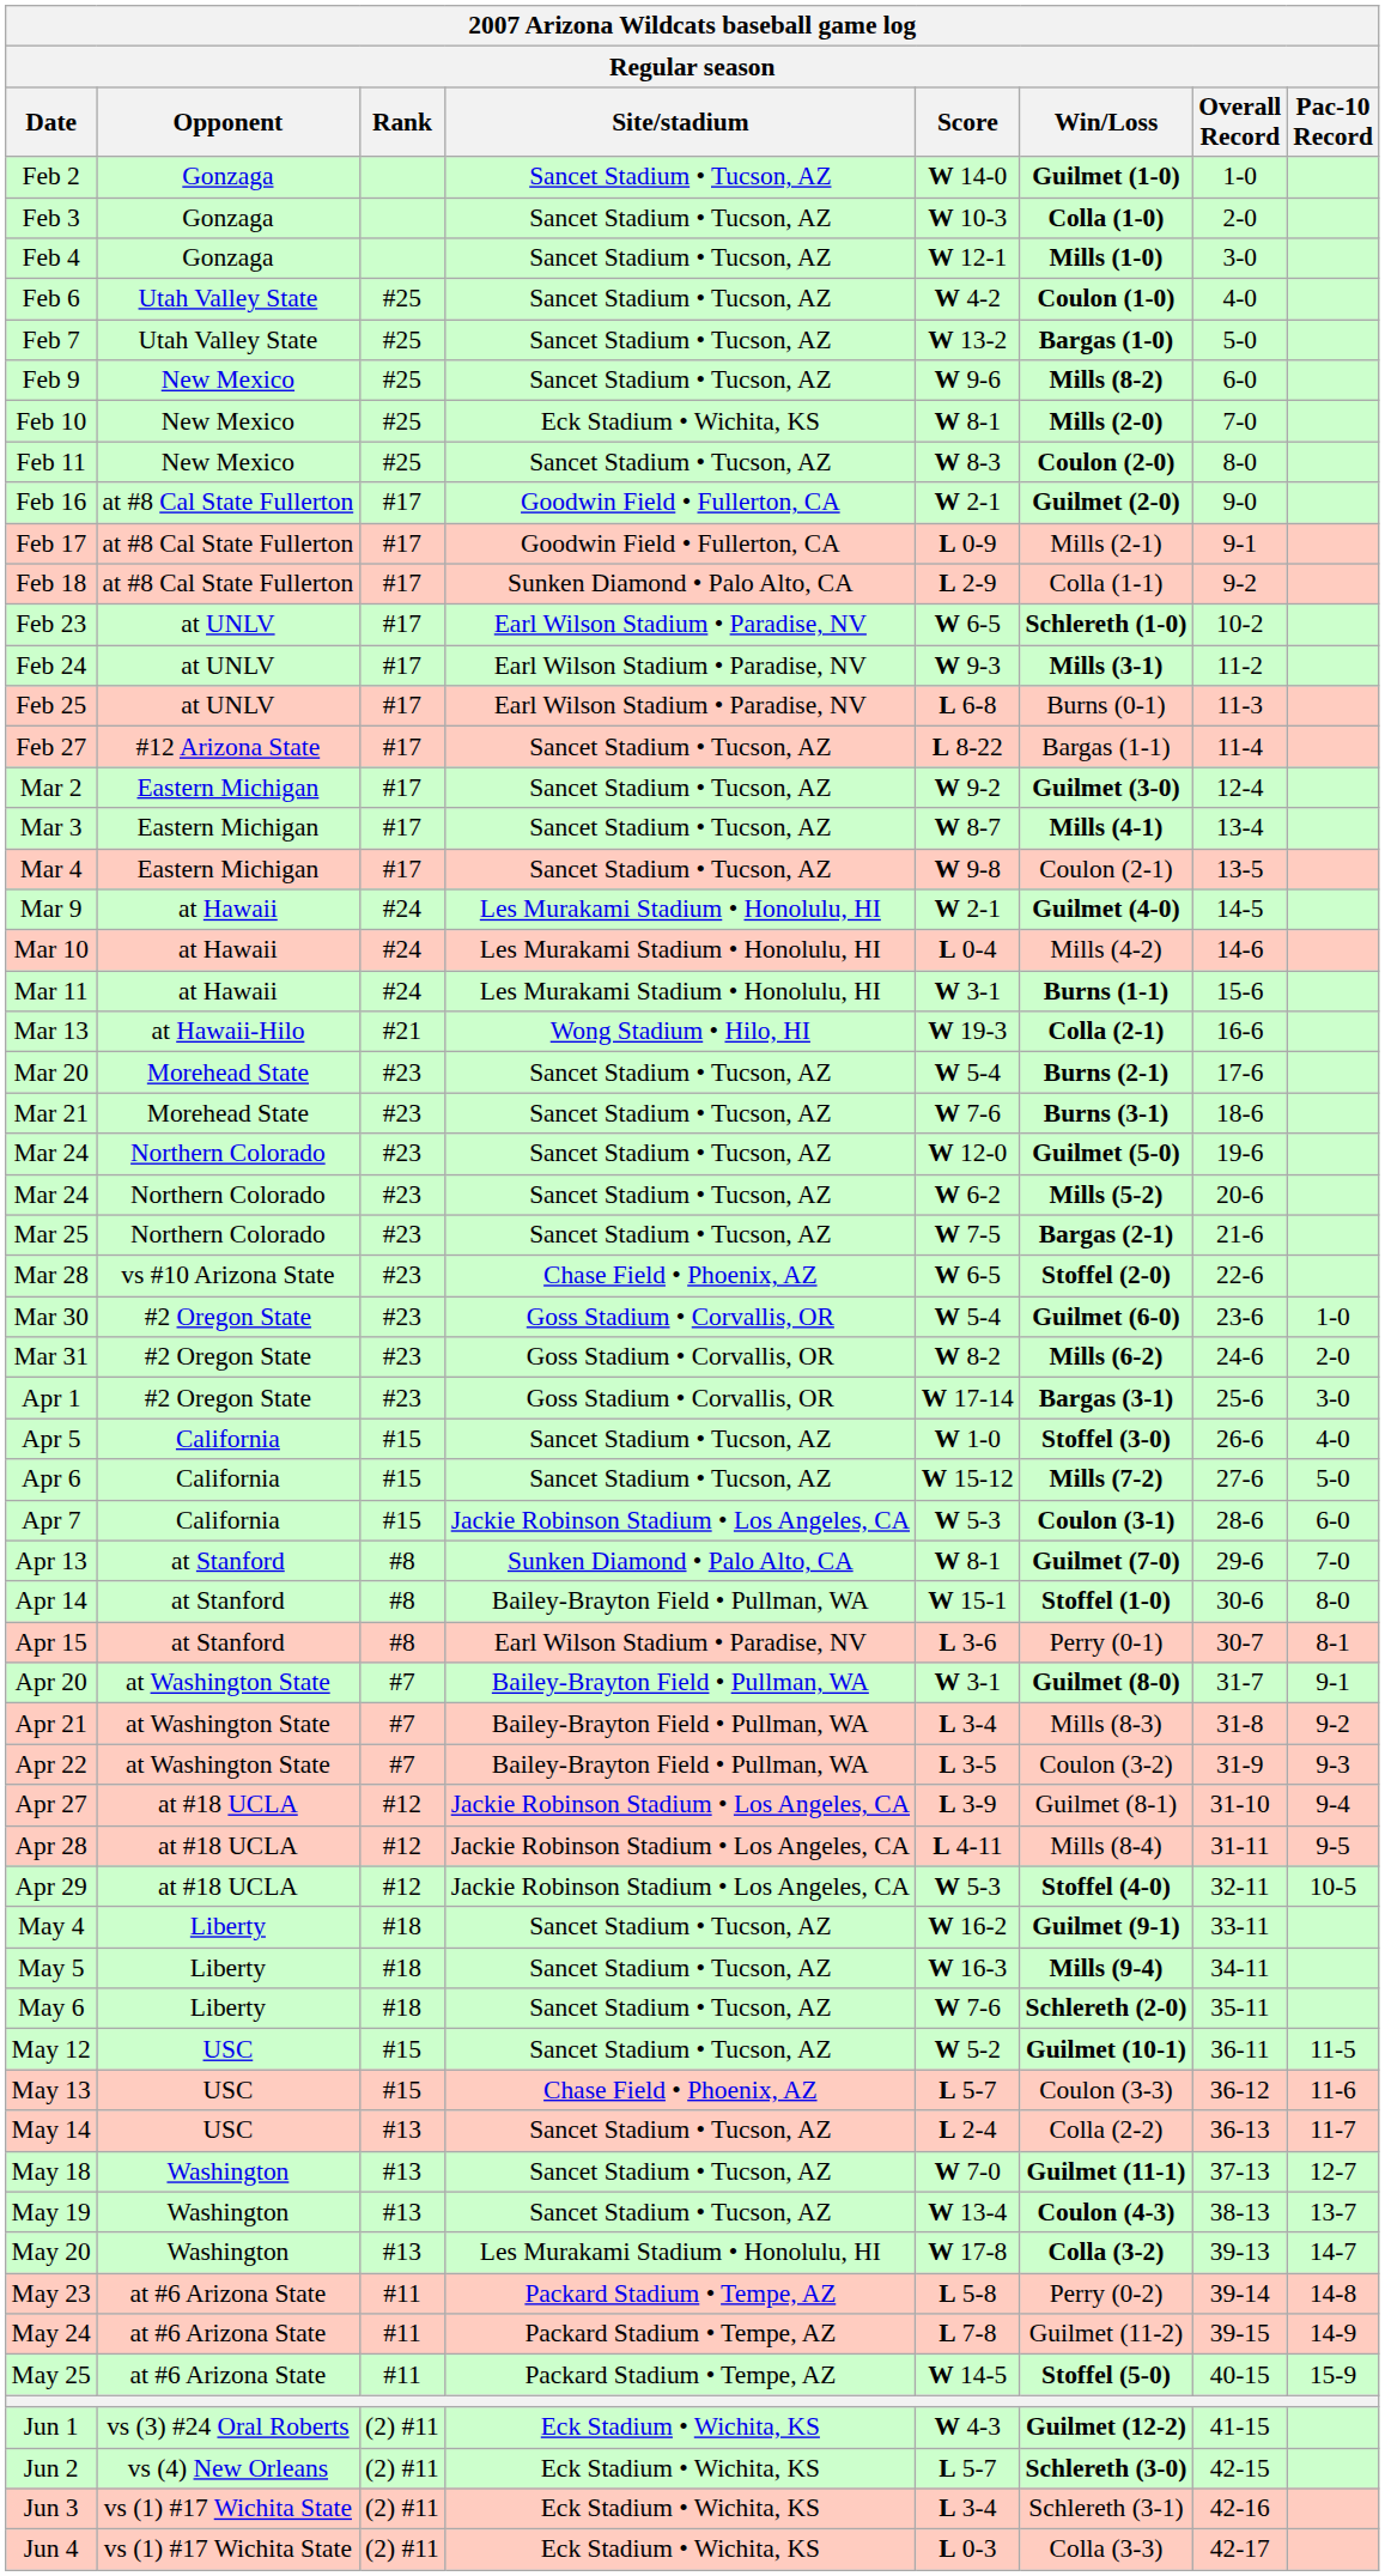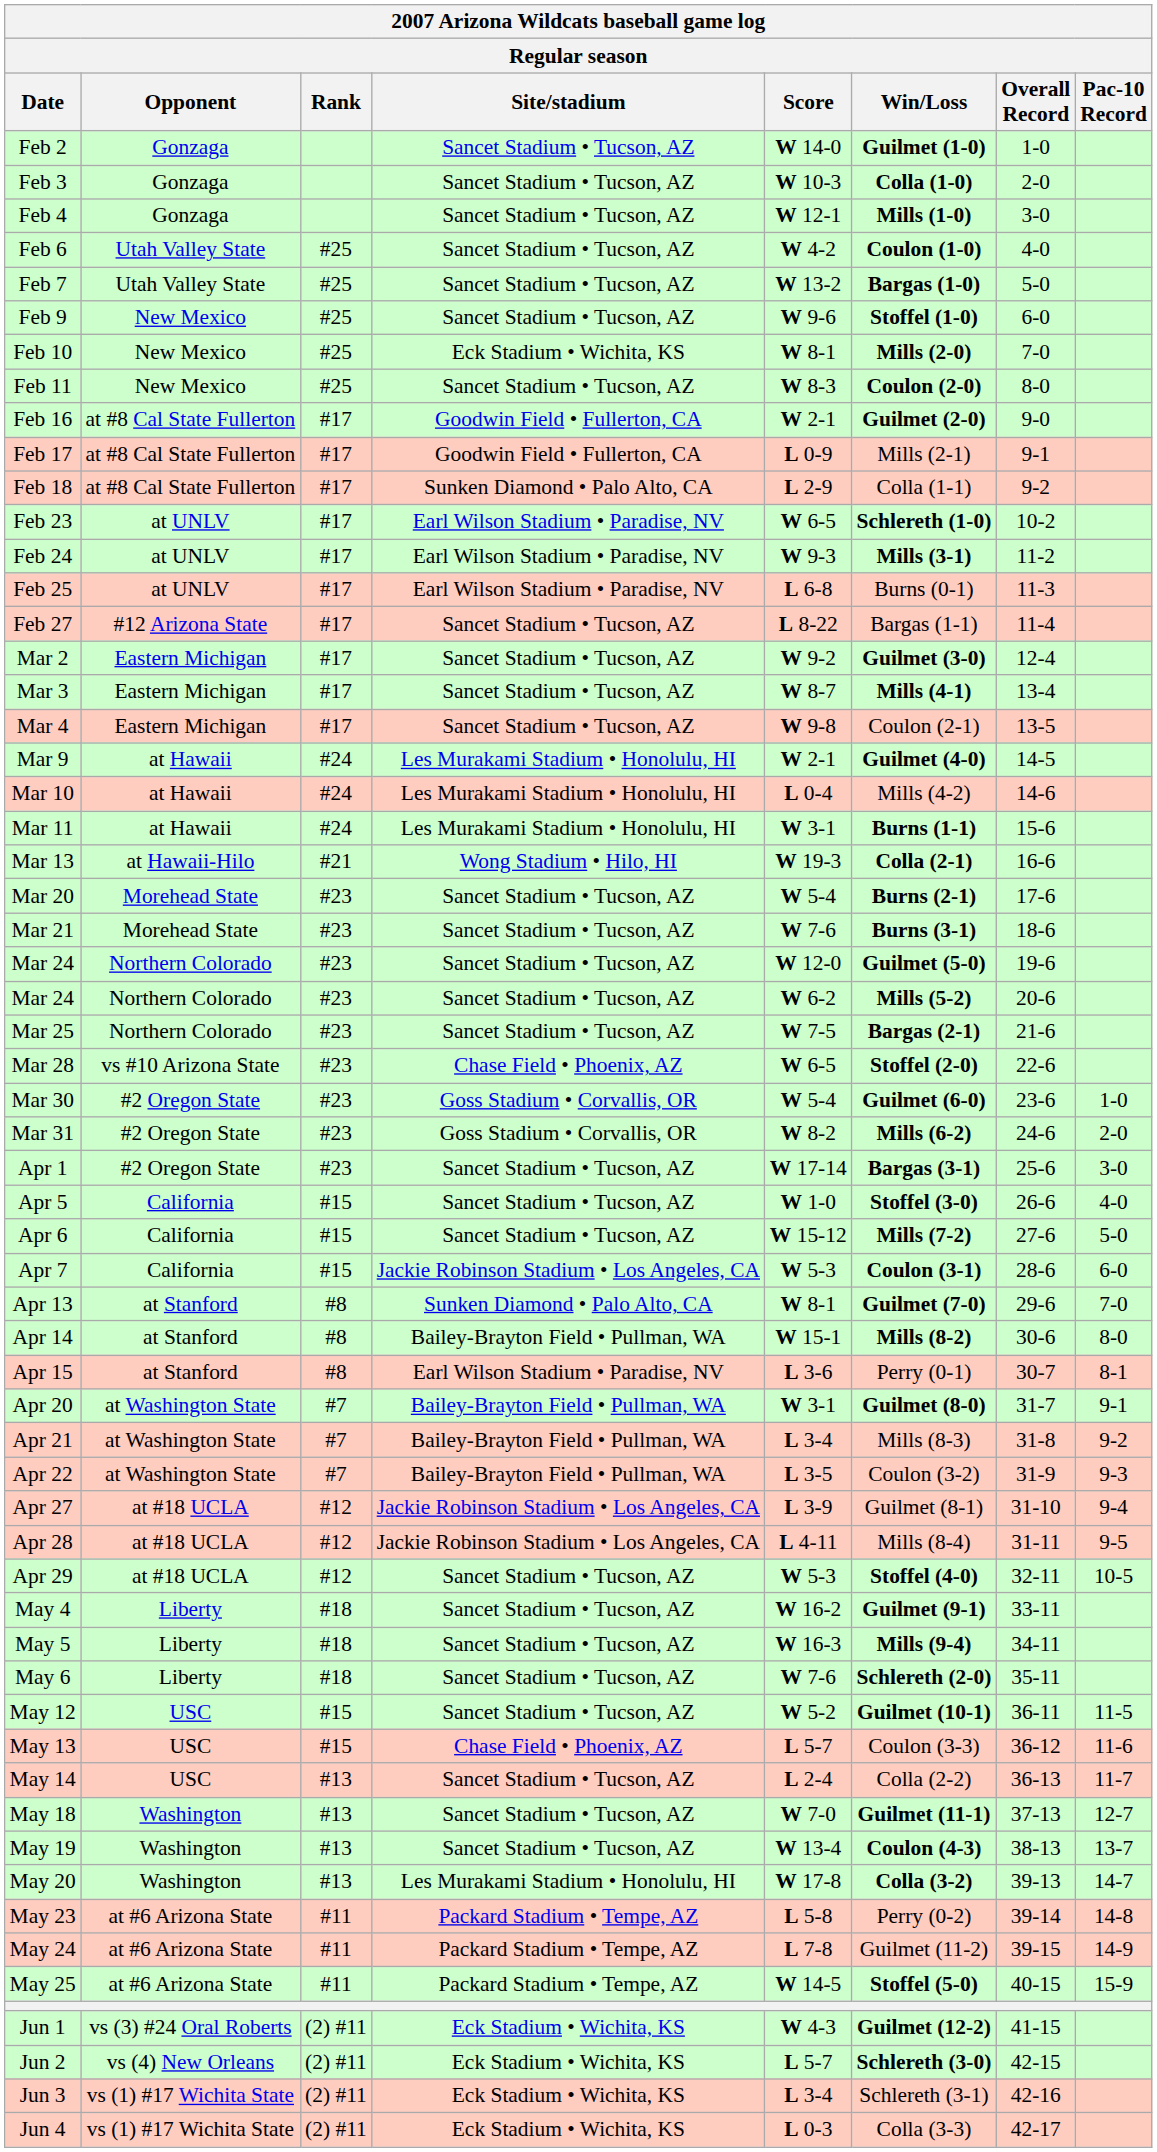Feb 9 | Win/Loss: Mills (8-2) -> Stoffel (1-0)
Apr 1 | Site/stadium: Goss Stadium • Corvallis, OR -> Sancet Stadium • Tucson, AZ
Apr 14 | Win/Loss: Stoffel (1-0) -> Mills (8-2)
Apr 29 | Site/stadium: Jackie Robinson Stadium • Los Angeles, CA -> Sancet Stadium • Tucson, AZ
